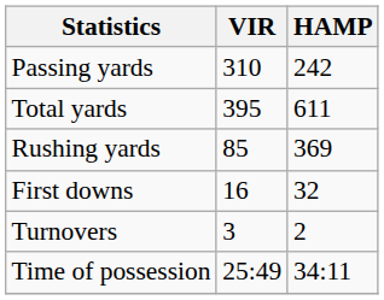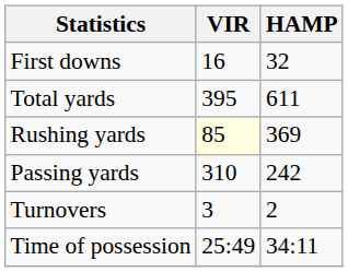rows swapped: First downs <-> Passing yards
Rushing yards | VIR: no background -> lightyellow background
